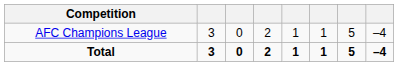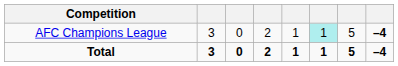AFC Champions League | column 6: no background -> paleturquoise background
AFC Champions League | column 8: normal -> bold
